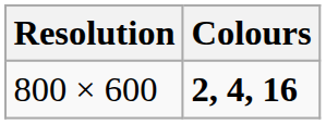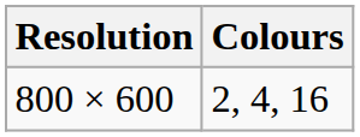800 × 600 | Colours: bold -> normal
